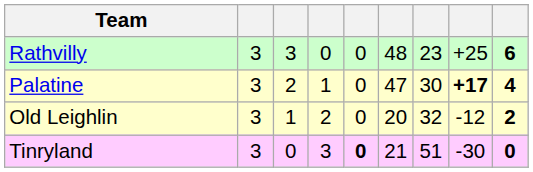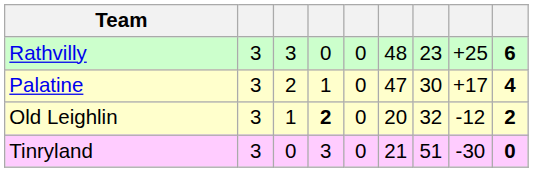Palatine | column 8: bold -> normal
Old Leighlin | column 4: normal -> bold
Tinryland | column 5: bold -> normal
